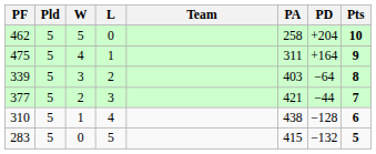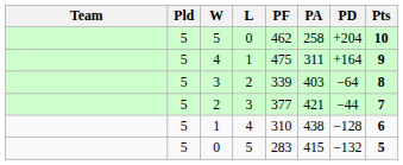columns swapped: Team <-> PF
